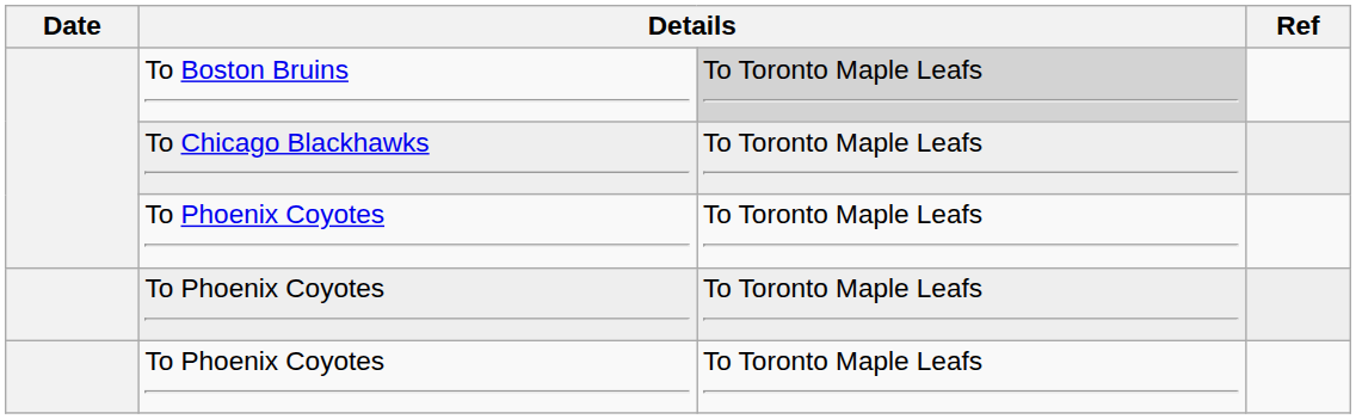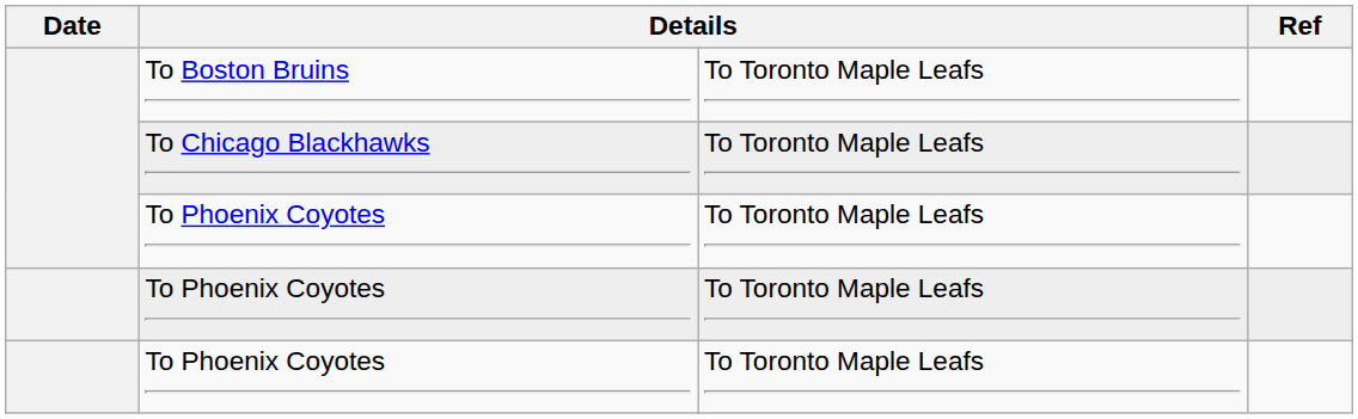To Boston Bruins | column 3: lightgrey background -> no background
